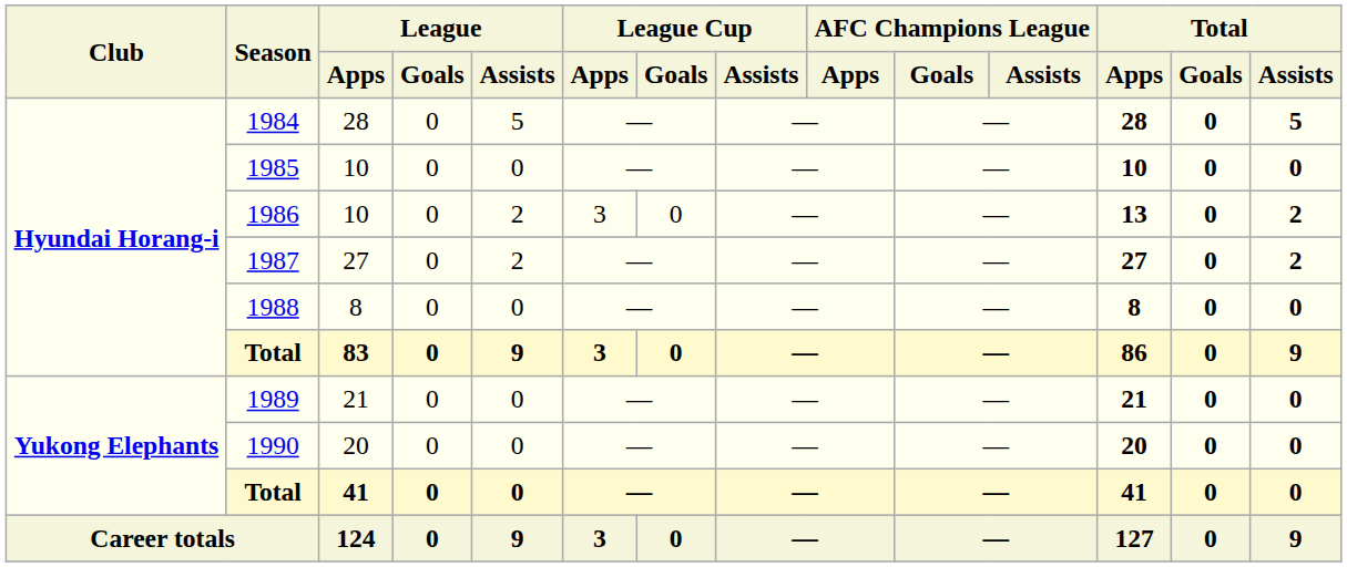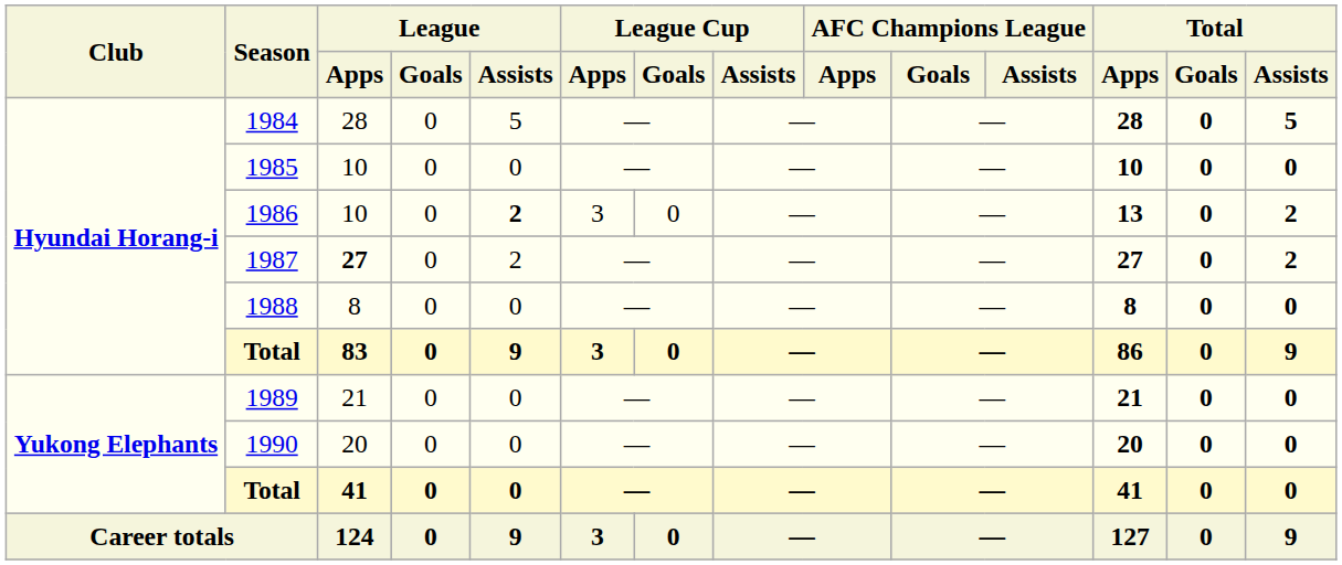1986 | League / Assists: normal -> bold
1987 | League / Apps: normal -> bold
